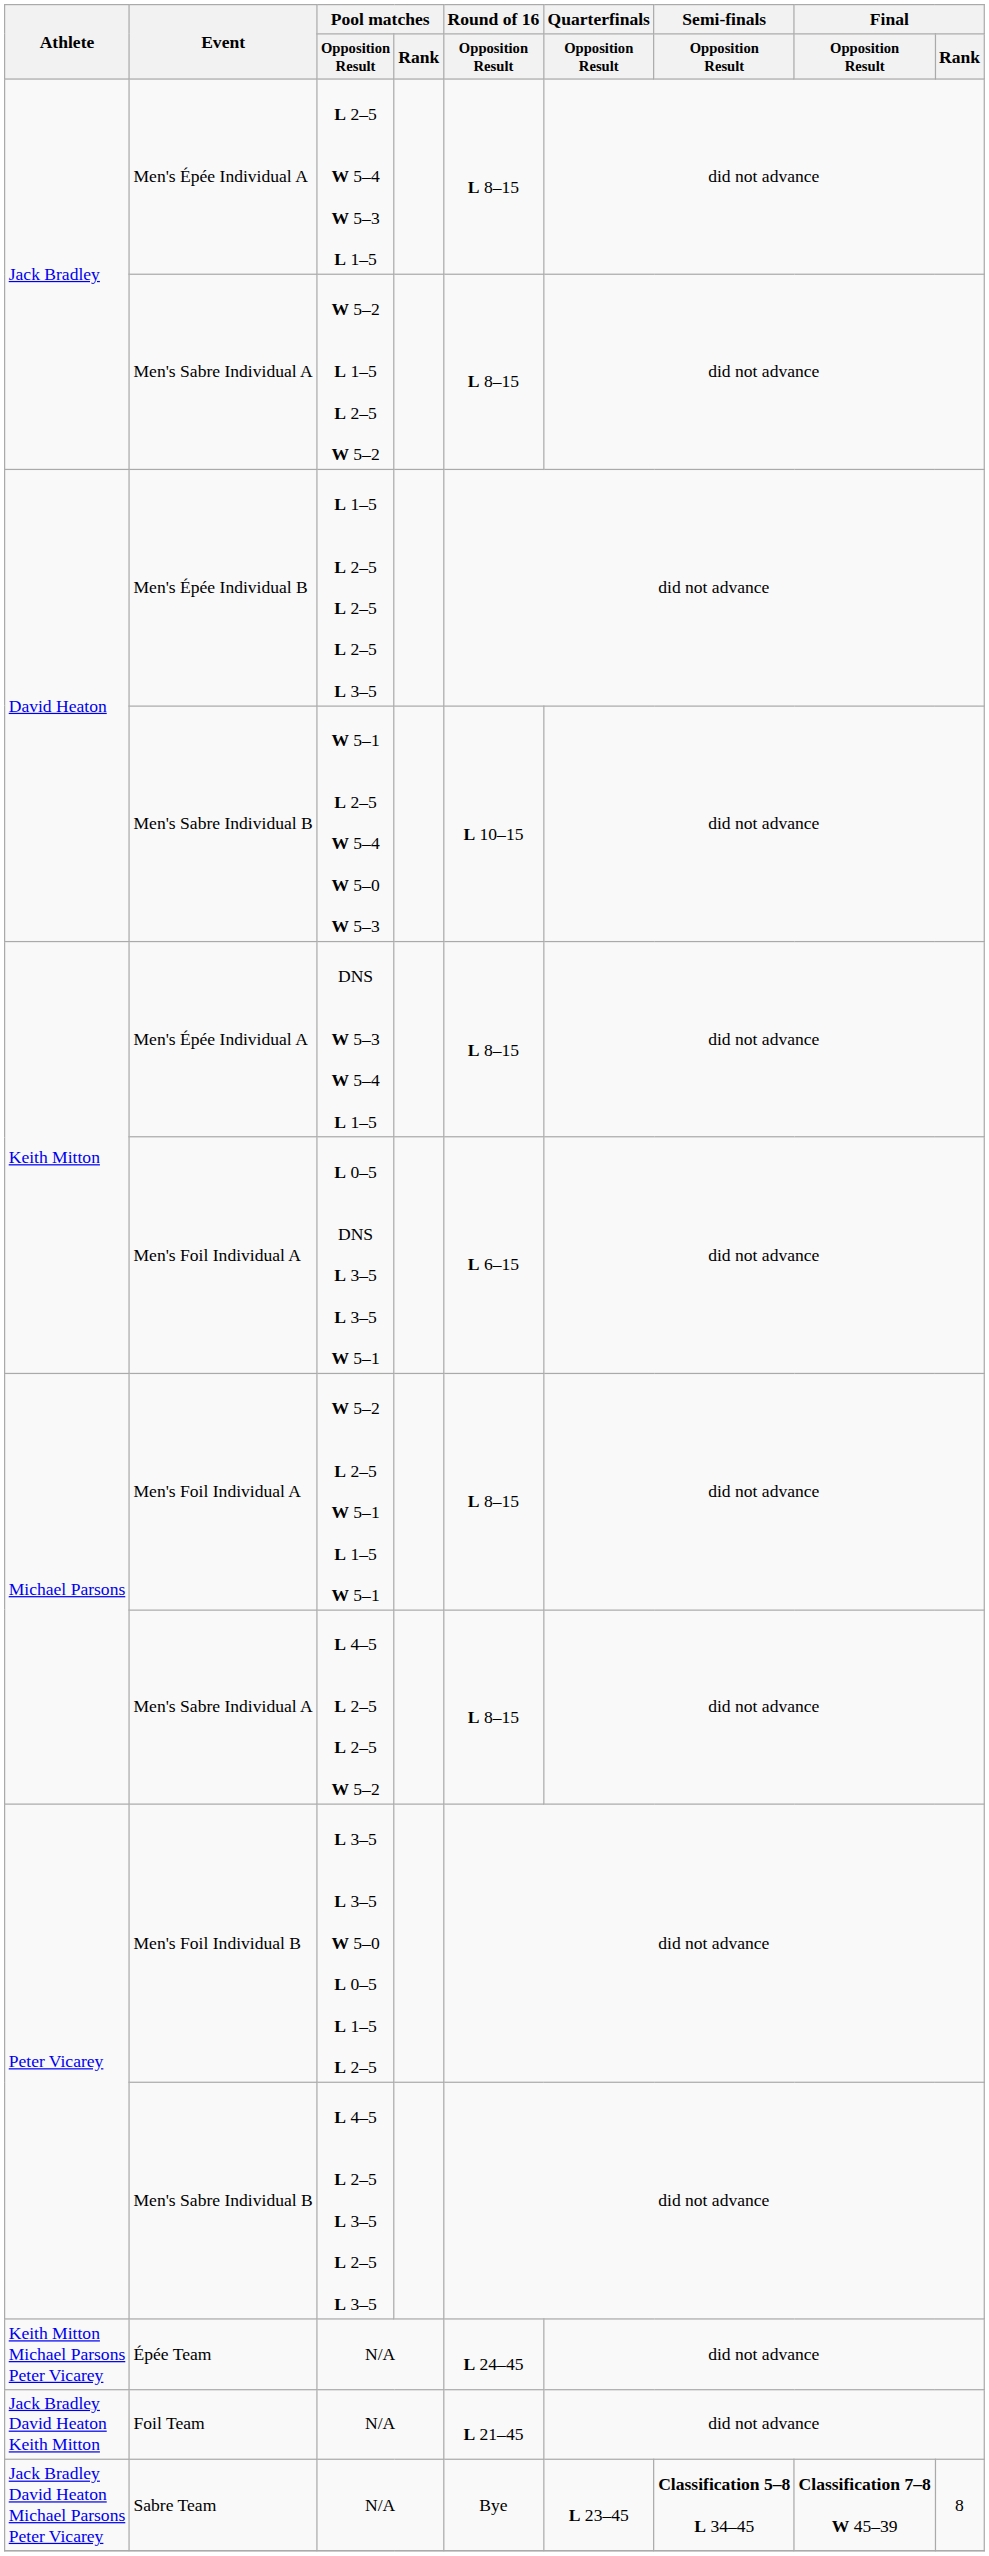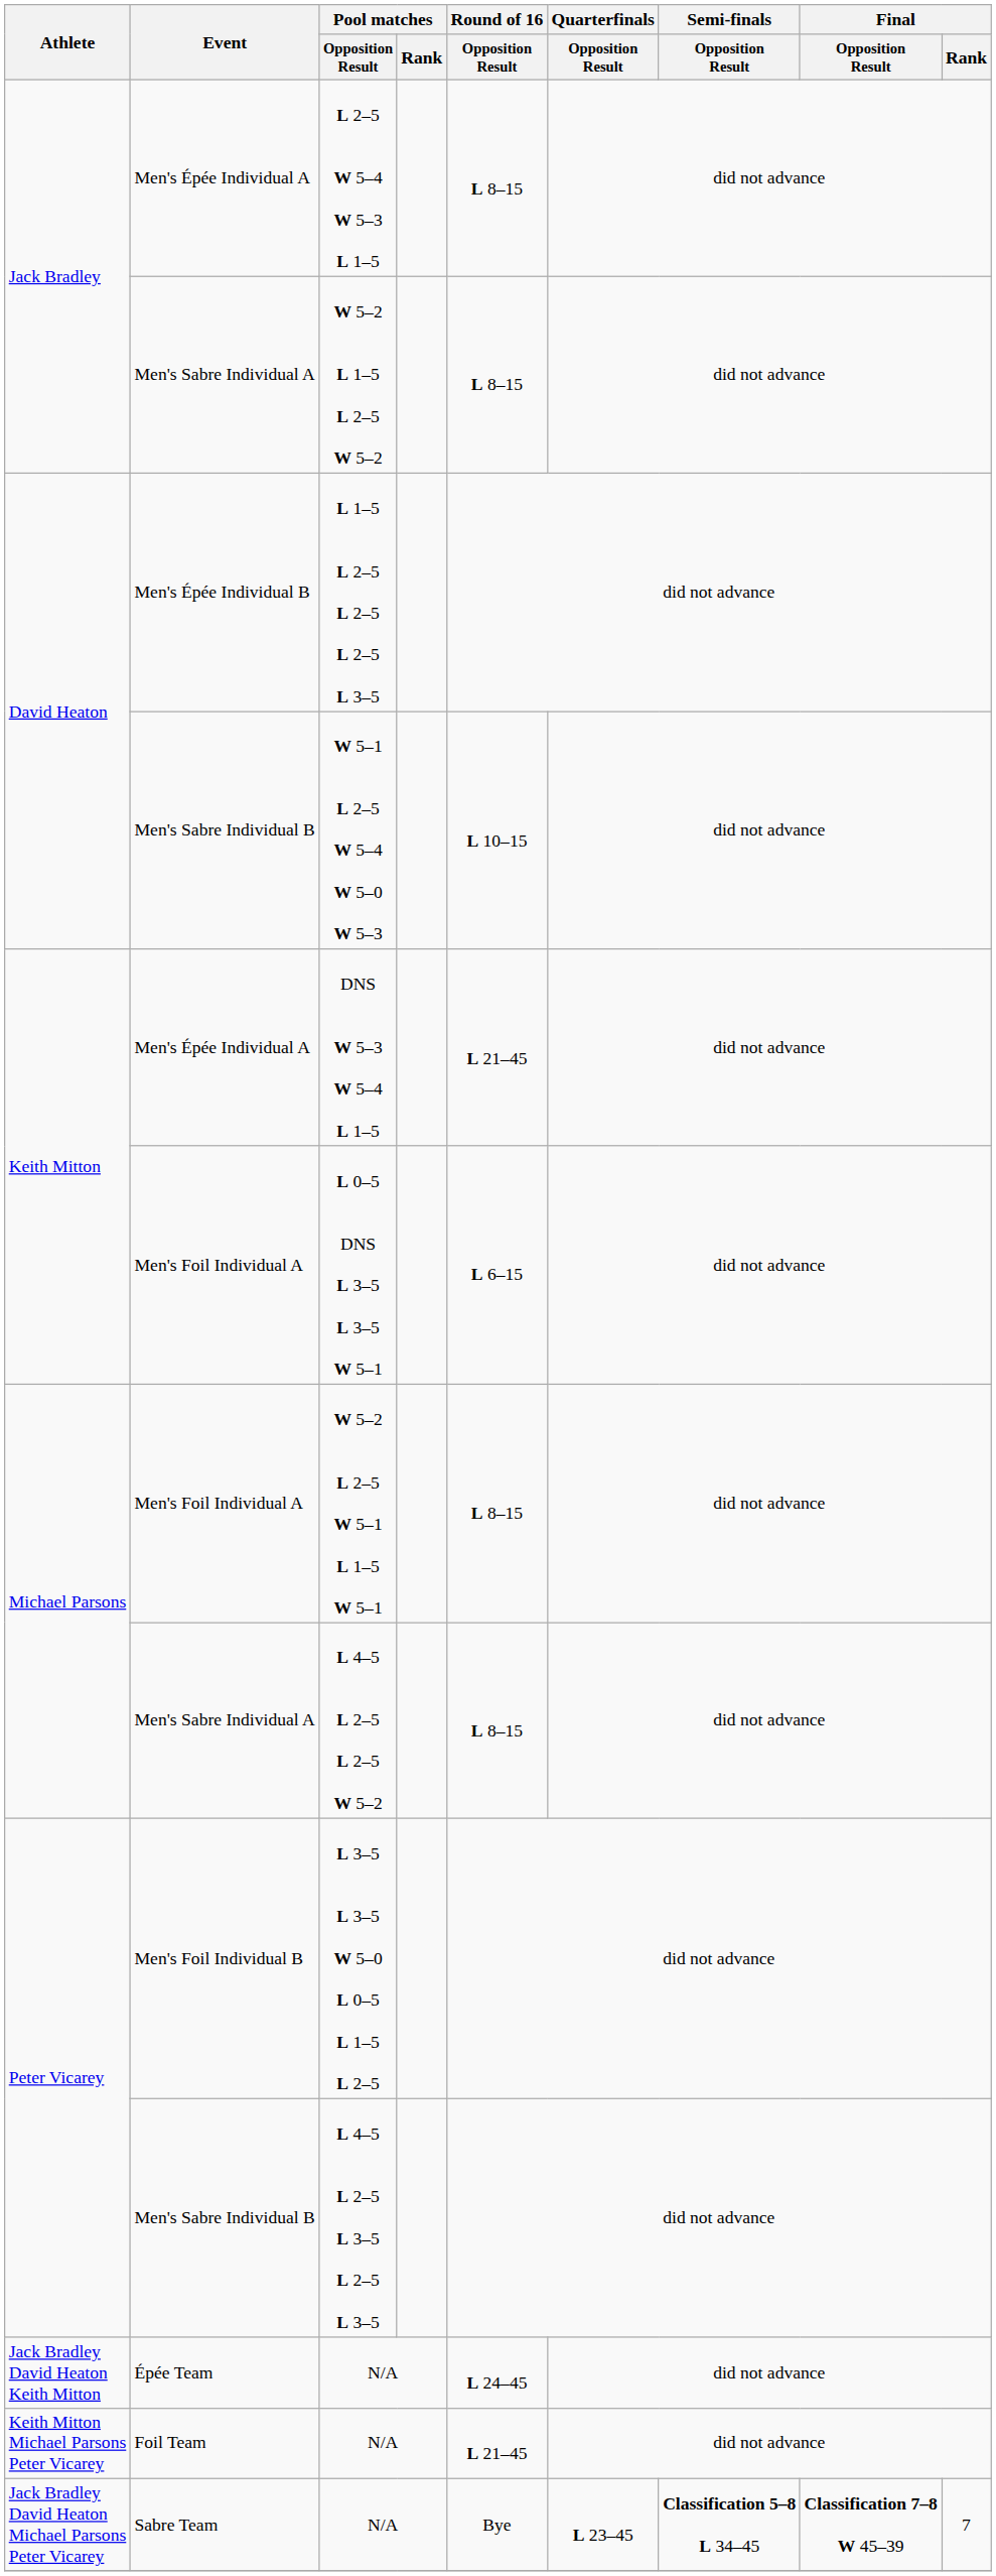DNS W 5–3 W 5–4 L 1–5 | Round of 16 / Opposition Result: L 8–15 -> L 21–45
Épée Team / N/A | Athlete: Keith Mitton Michael Parsons Peter Vicarey -> Jack Bradley David Heaton Keith Mitton
Foil Team / N/A | Athlete: Jack Bradley David Heaton Keith Mitton -> Keith Mitton Michael Parsons Peter Vicarey
Sabre Team / N/A | Final / Rank: 8 -> 7
